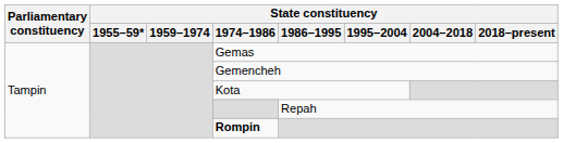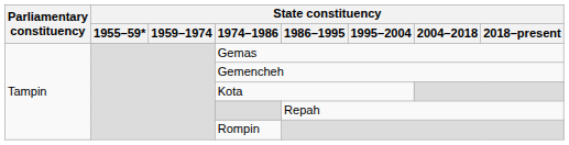Rompin | State constituency / 1974–1986: bold -> normal
